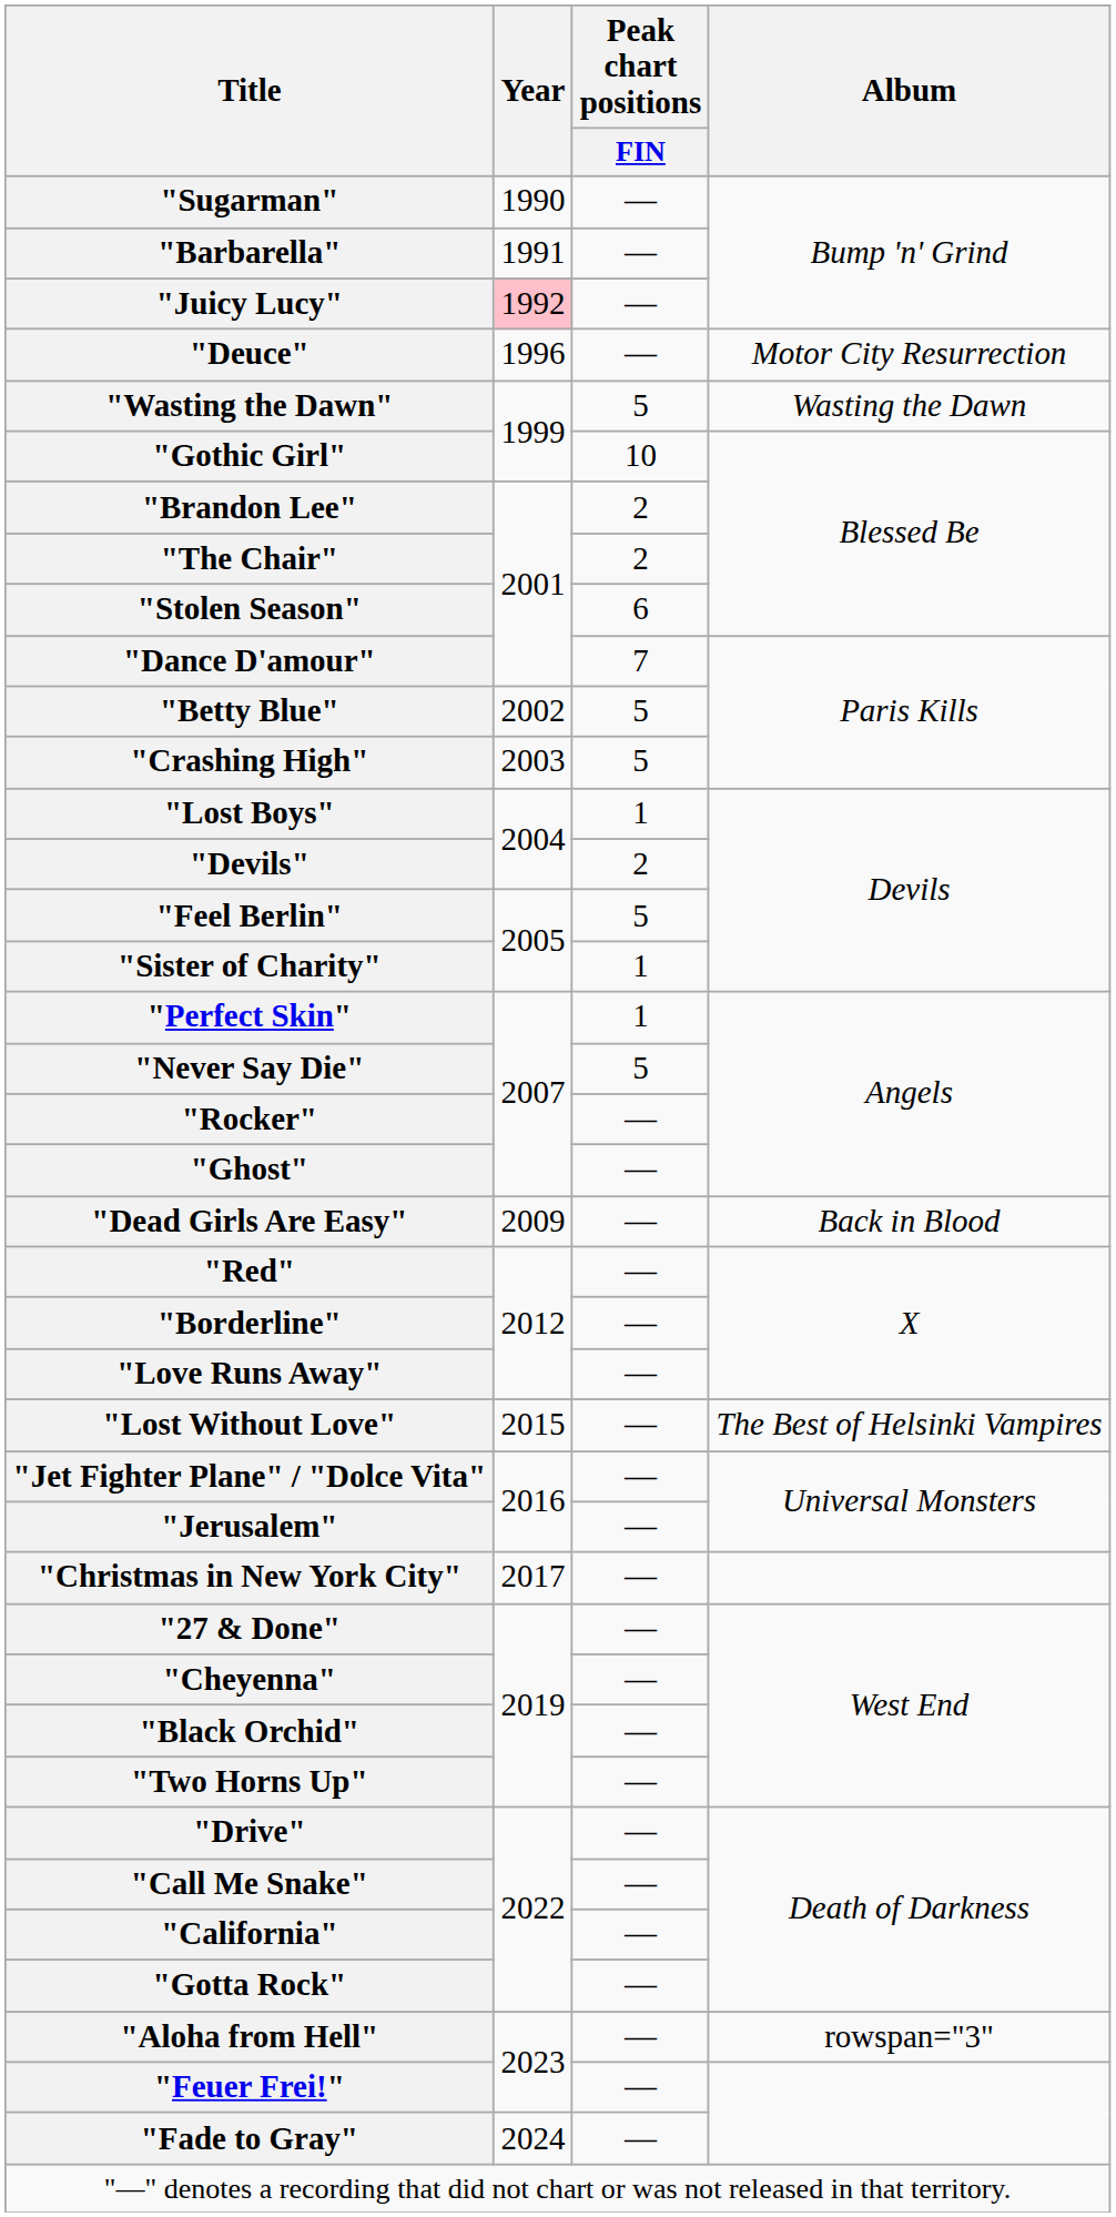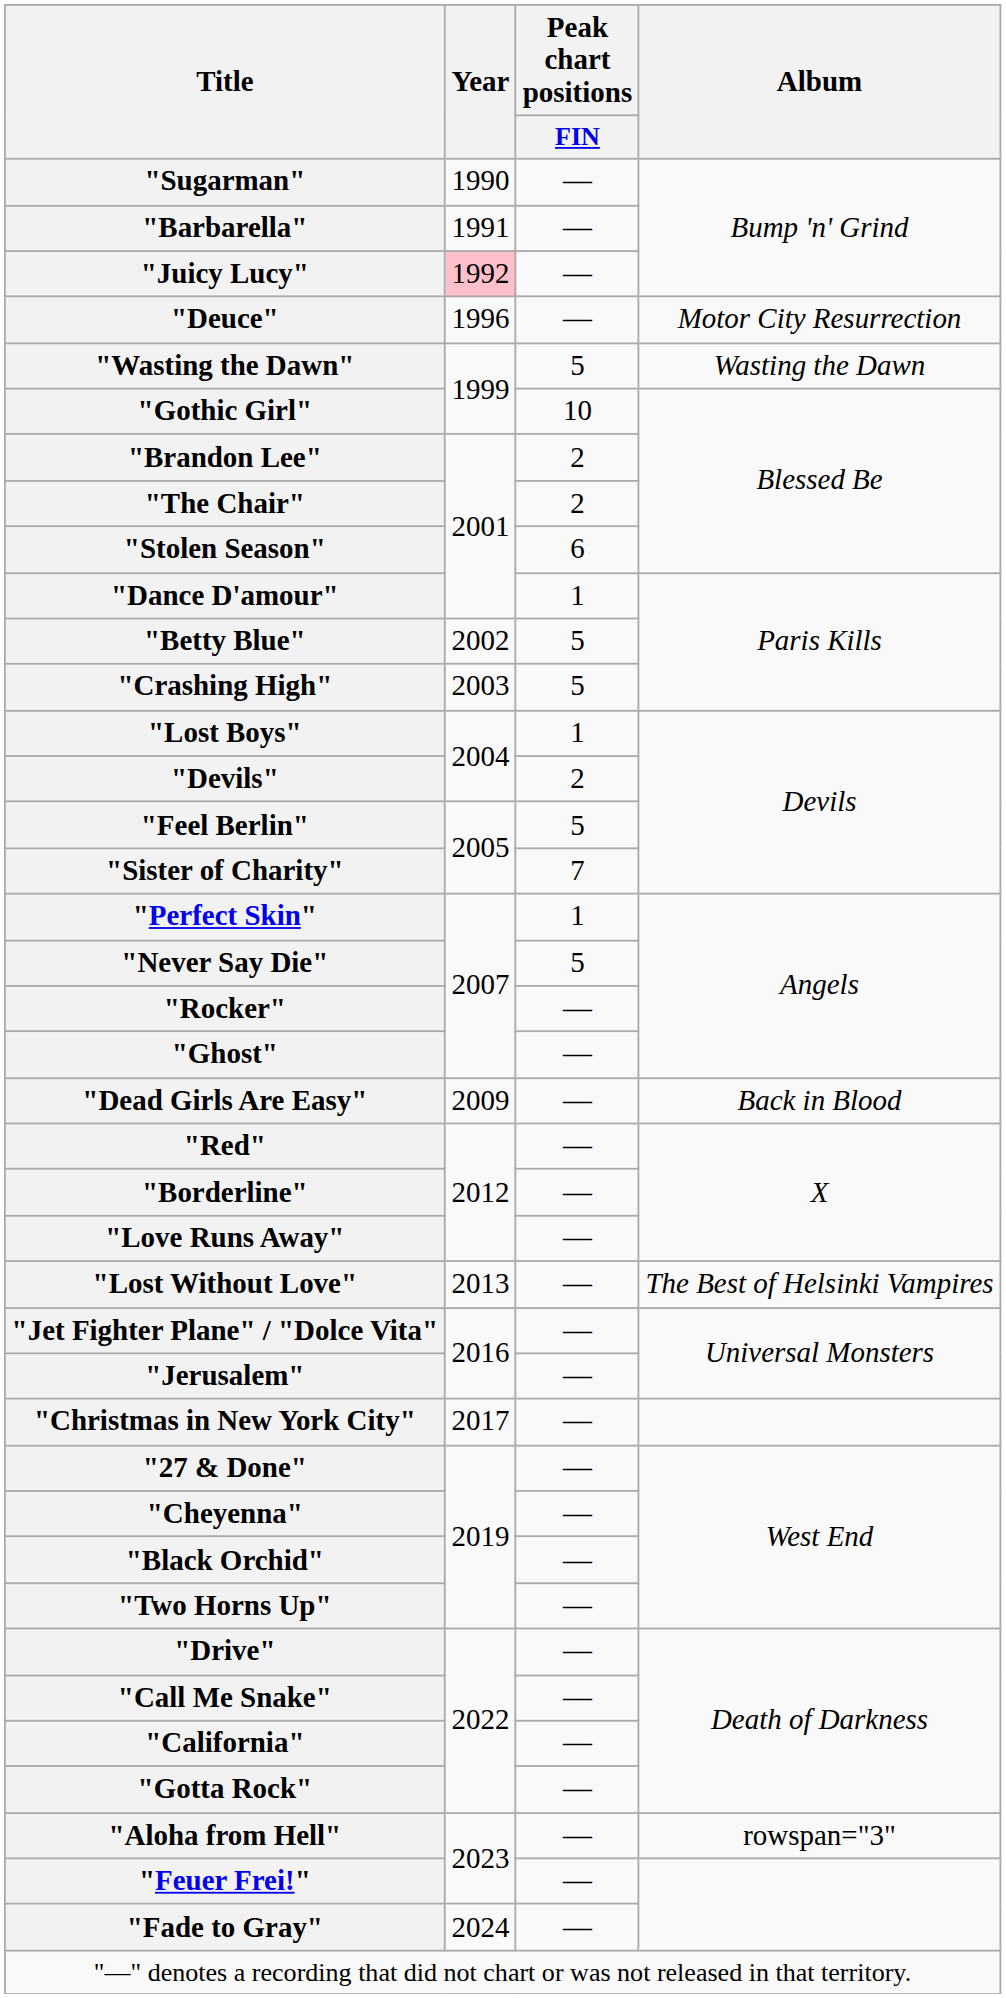"Dance D'amour" | Peak chart positions / FIN: 7 -> 1
"Sister of Charity" | Peak chart positions / FIN: 1 -> 7
"Lost Without Love" | Year: 2015 -> 2013
